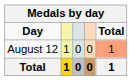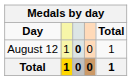August 12 | column 3: normal -> bold
August 12 | Total: lightsalmon background -> no background
